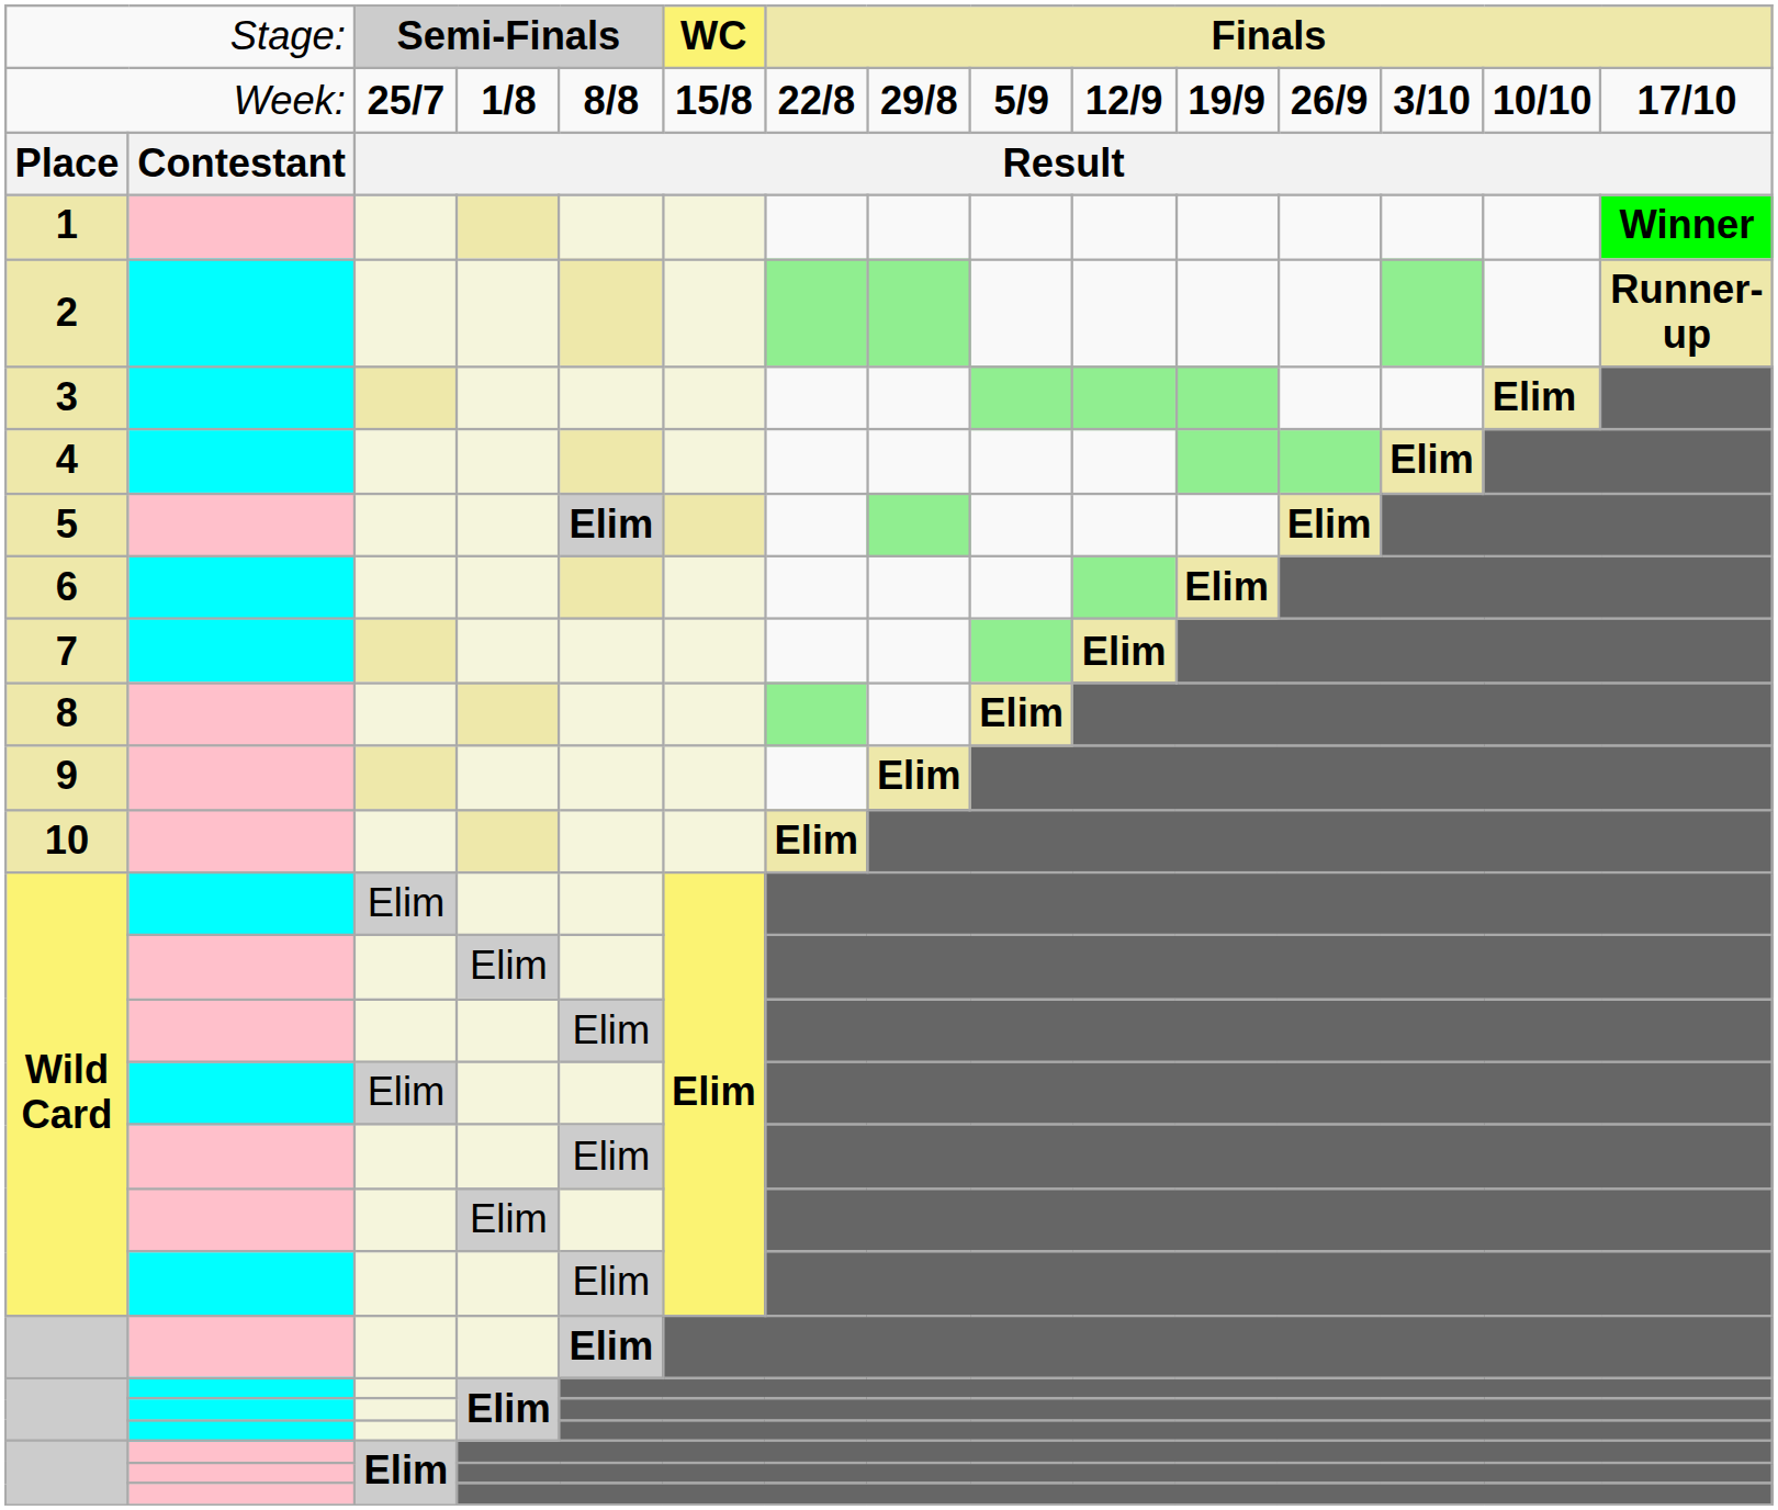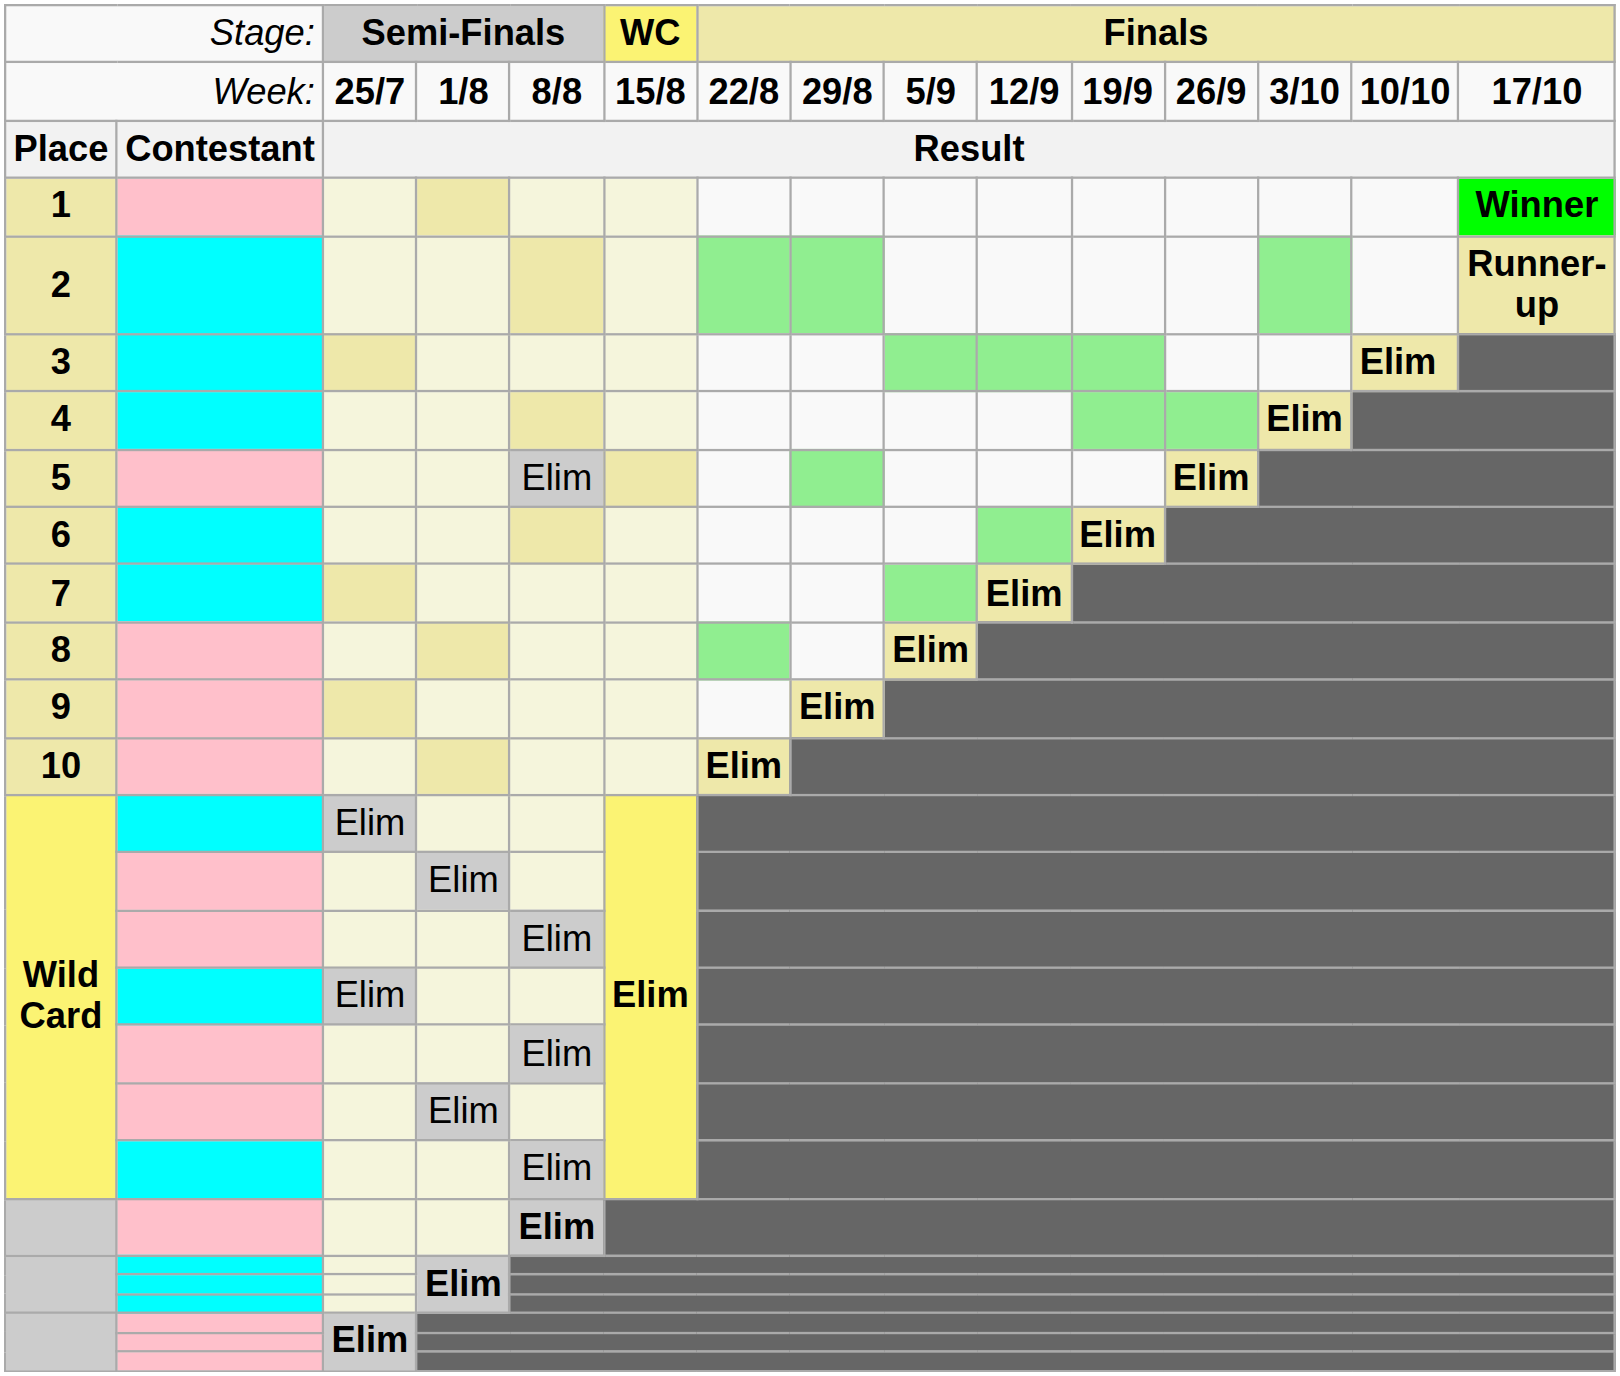5 | column 5: bold -> normal
